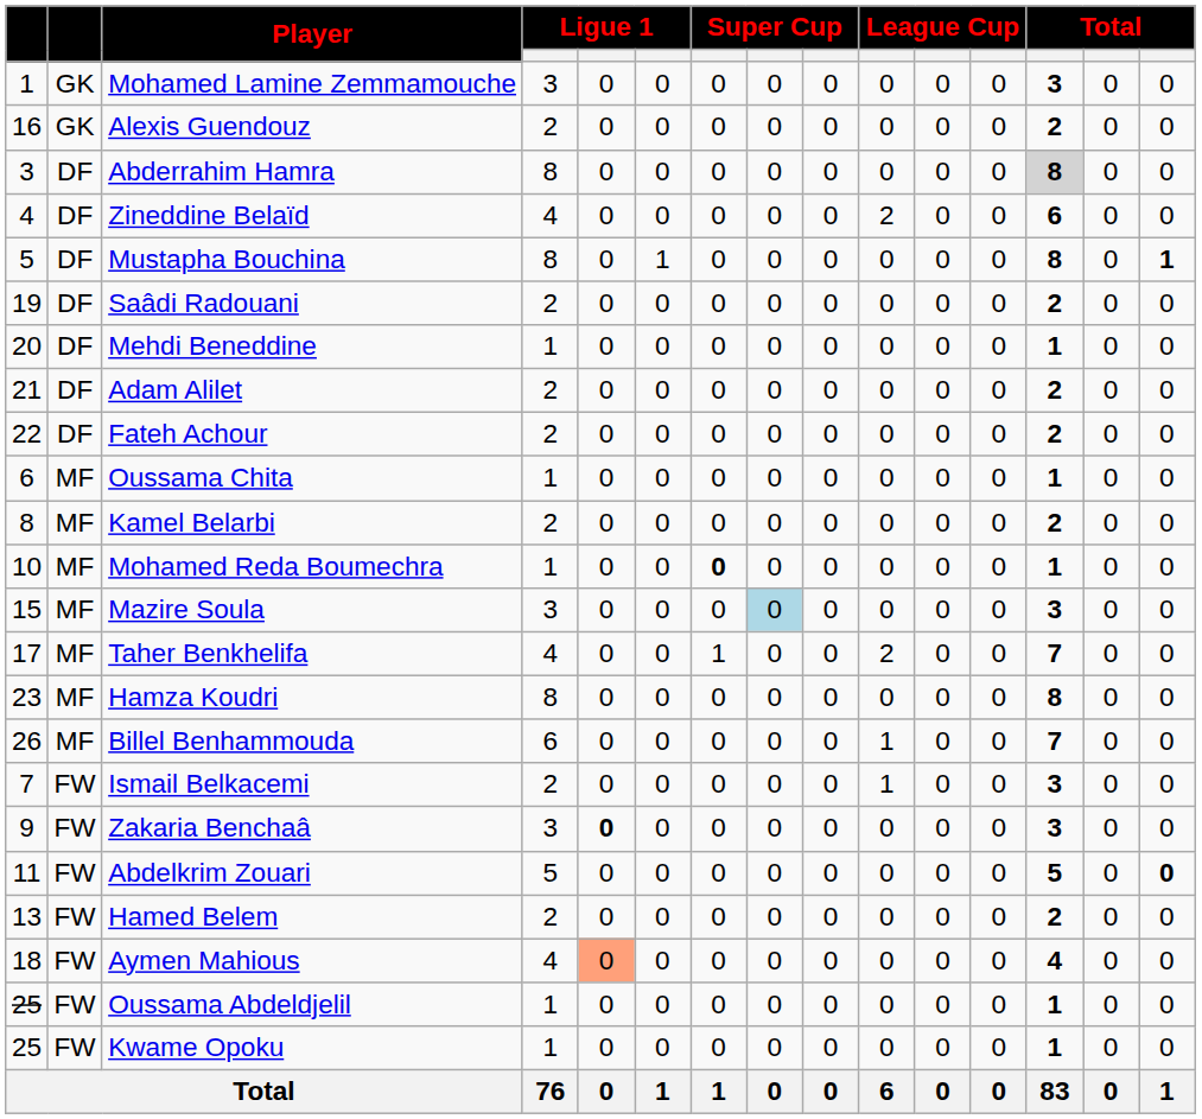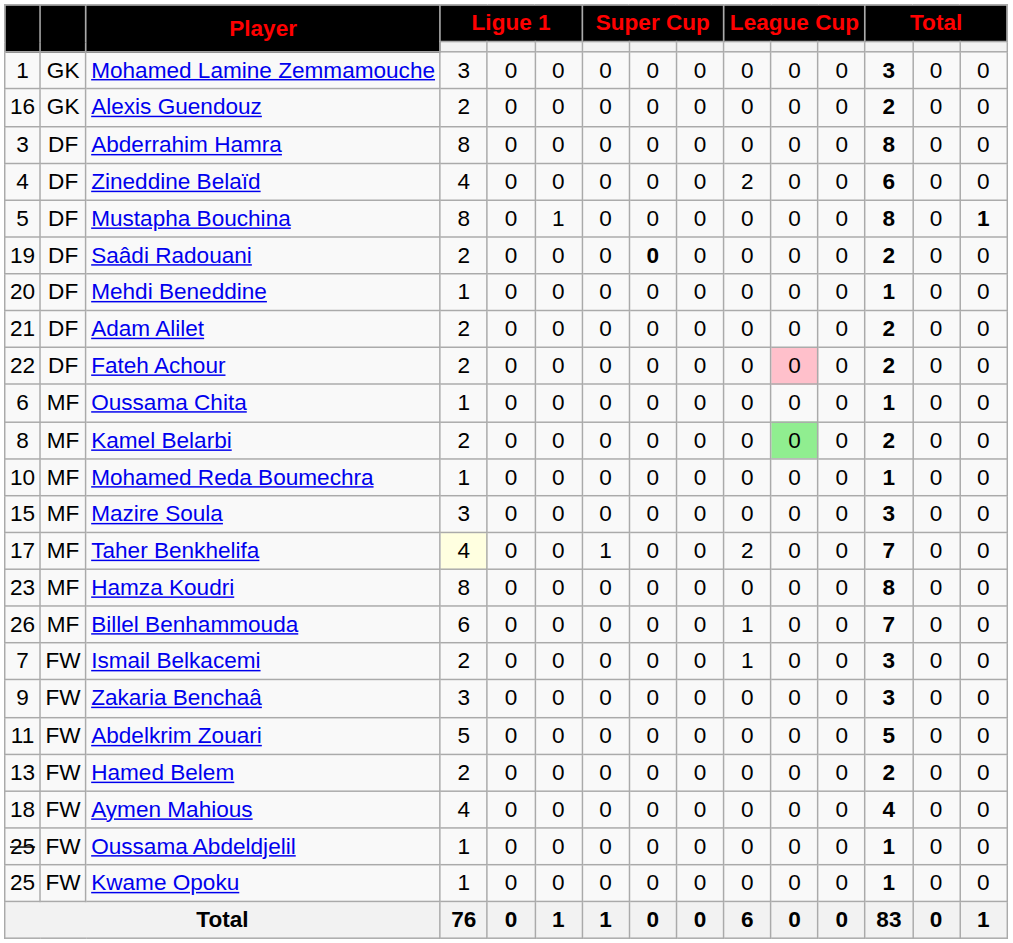Abderrahim Hamra | column 13: lightgrey background -> no background
Saâdi Radouani | column 8: normal -> bold
Fateh Achour | column 11: no background -> pink background
Kamel Belarbi | column 11: no background -> lightgreen background
Mohamed Reda Boumechra | column 7: bold -> normal
Mazire Soula | column 8: lightblue background -> no background
Taher Benkhelifa | column 4: no background -> lightyellow background
Zakaria Benchaâ | column 5: bold -> normal
Abdelkrim Zouari | column 15: bold -> normal
Aymen Mahious | column 5: lightsalmon background -> no background
